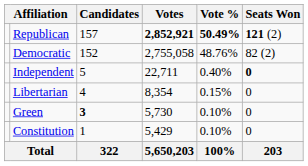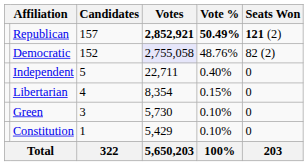Democratic | Votes: no background -> lavender background
Independent | Seats Won: bold -> normal
Green | Candidates: bold -> normal
